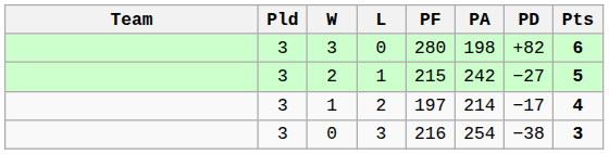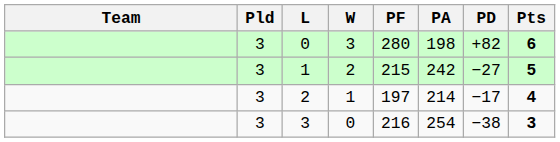columns swapped: W <-> L
